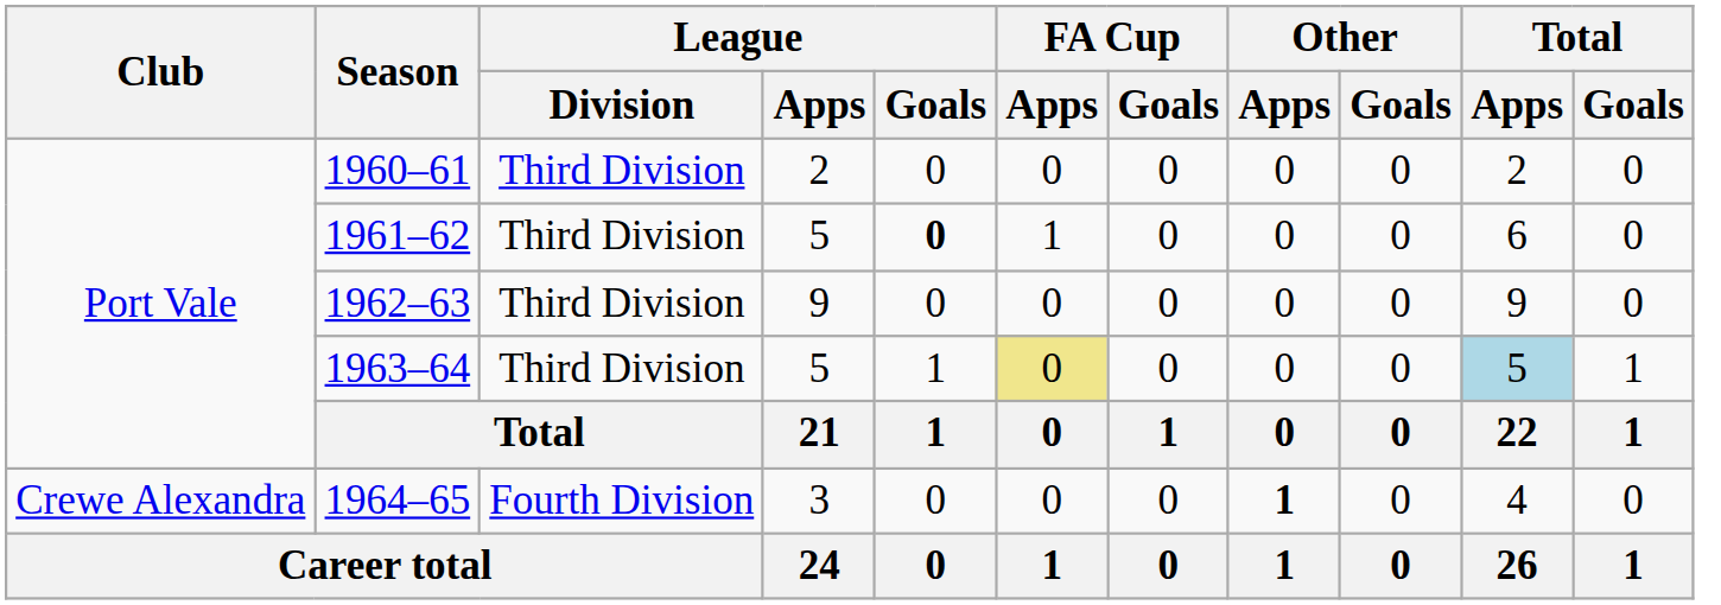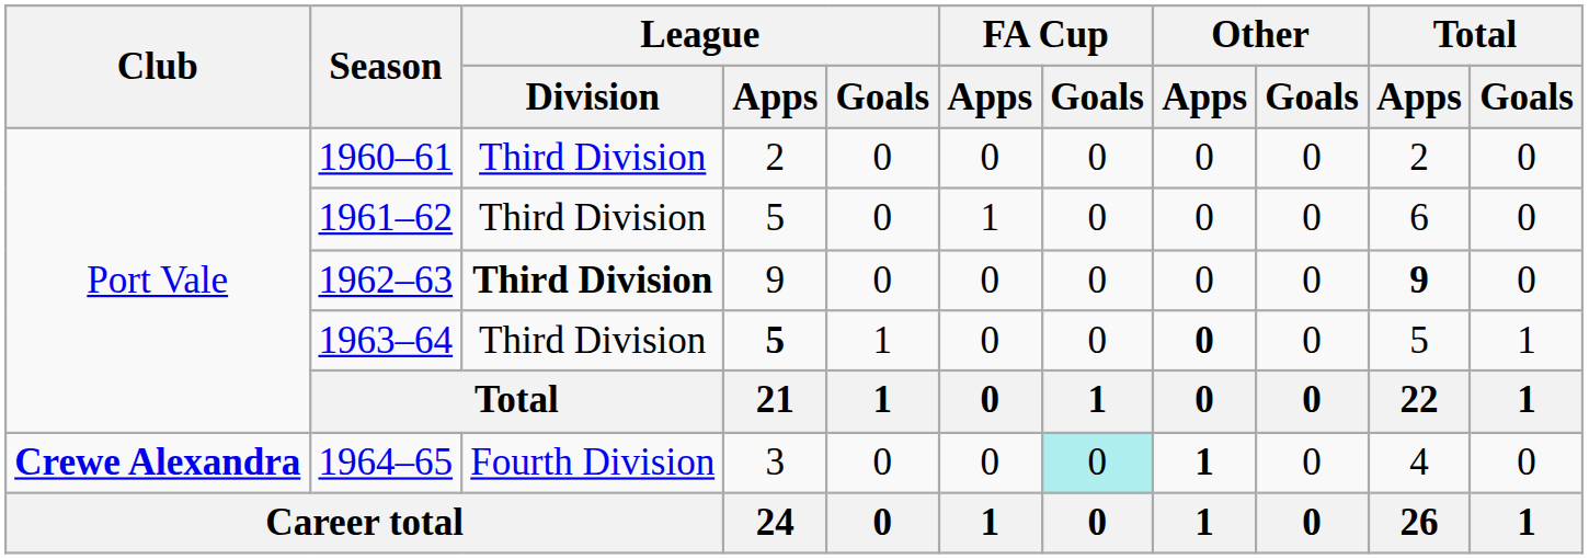1961–62 | League / Goals: bold -> normal
1962–63 | League / Division: normal -> bold
1962–63 | Total / Apps: normal -> bold
1963–64 | League / Apps: normal -> bold
1963–64 | FA Cup / Apps: khaki background -> no background
1963–64 | Other / Apps: normal -> bold
1963–64 | Total / Apps: lightblue background -> no background
1964–65 | Club: normal -> bold
1964–65 | FA Cup / Goals: no background -> paleturquoise background
